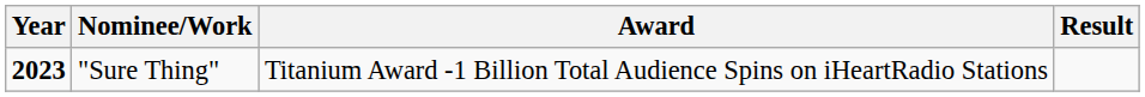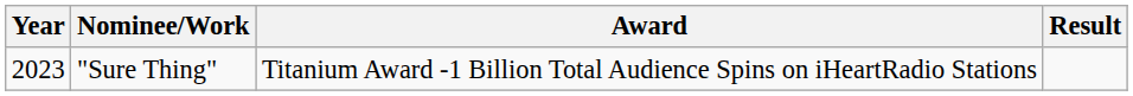row 2 | Year: bold -> normal
